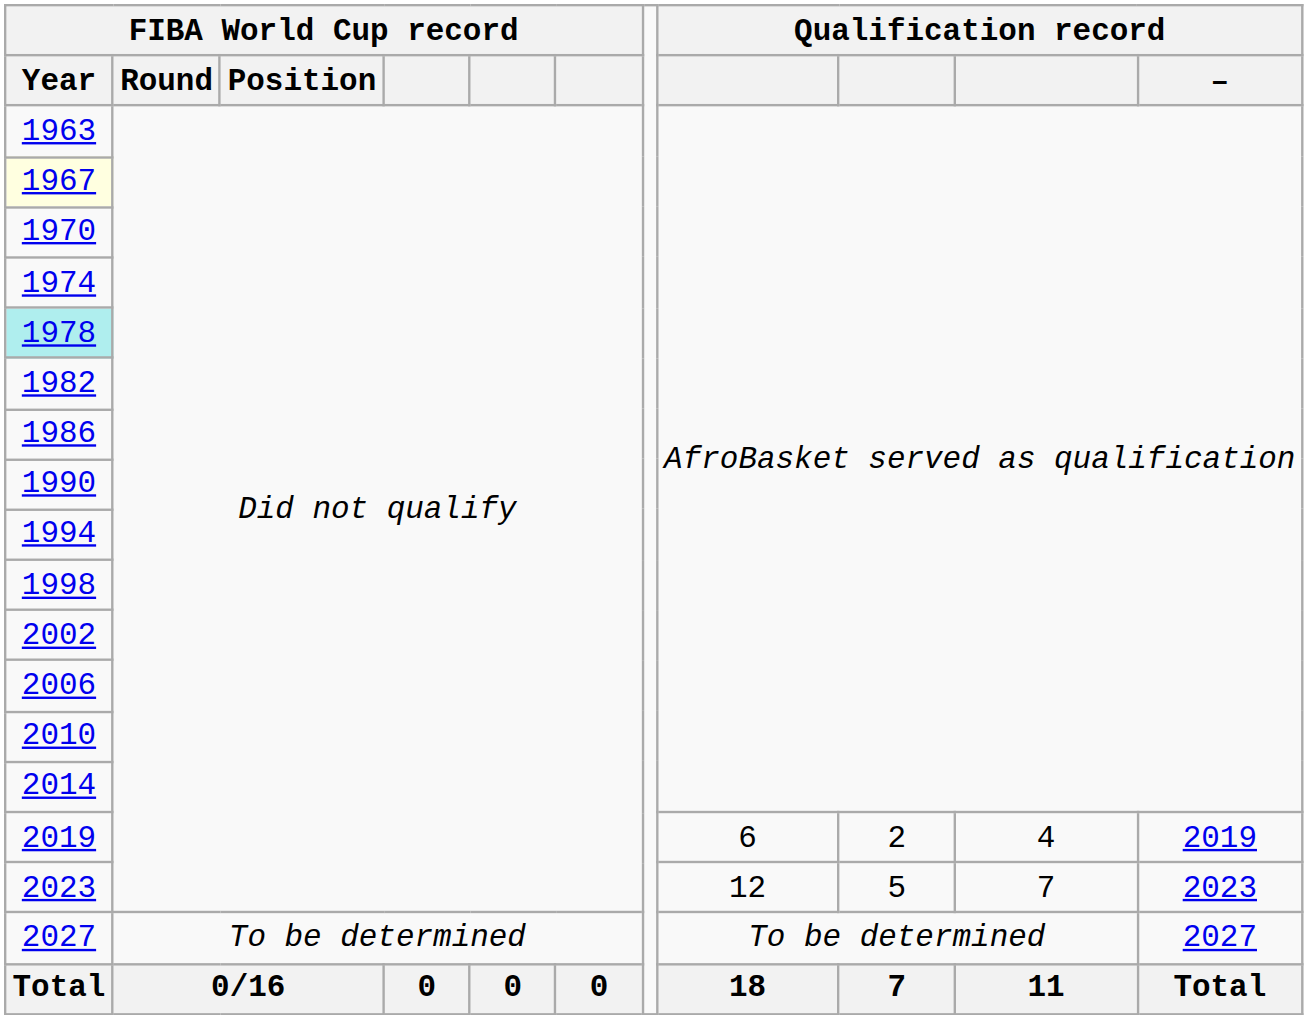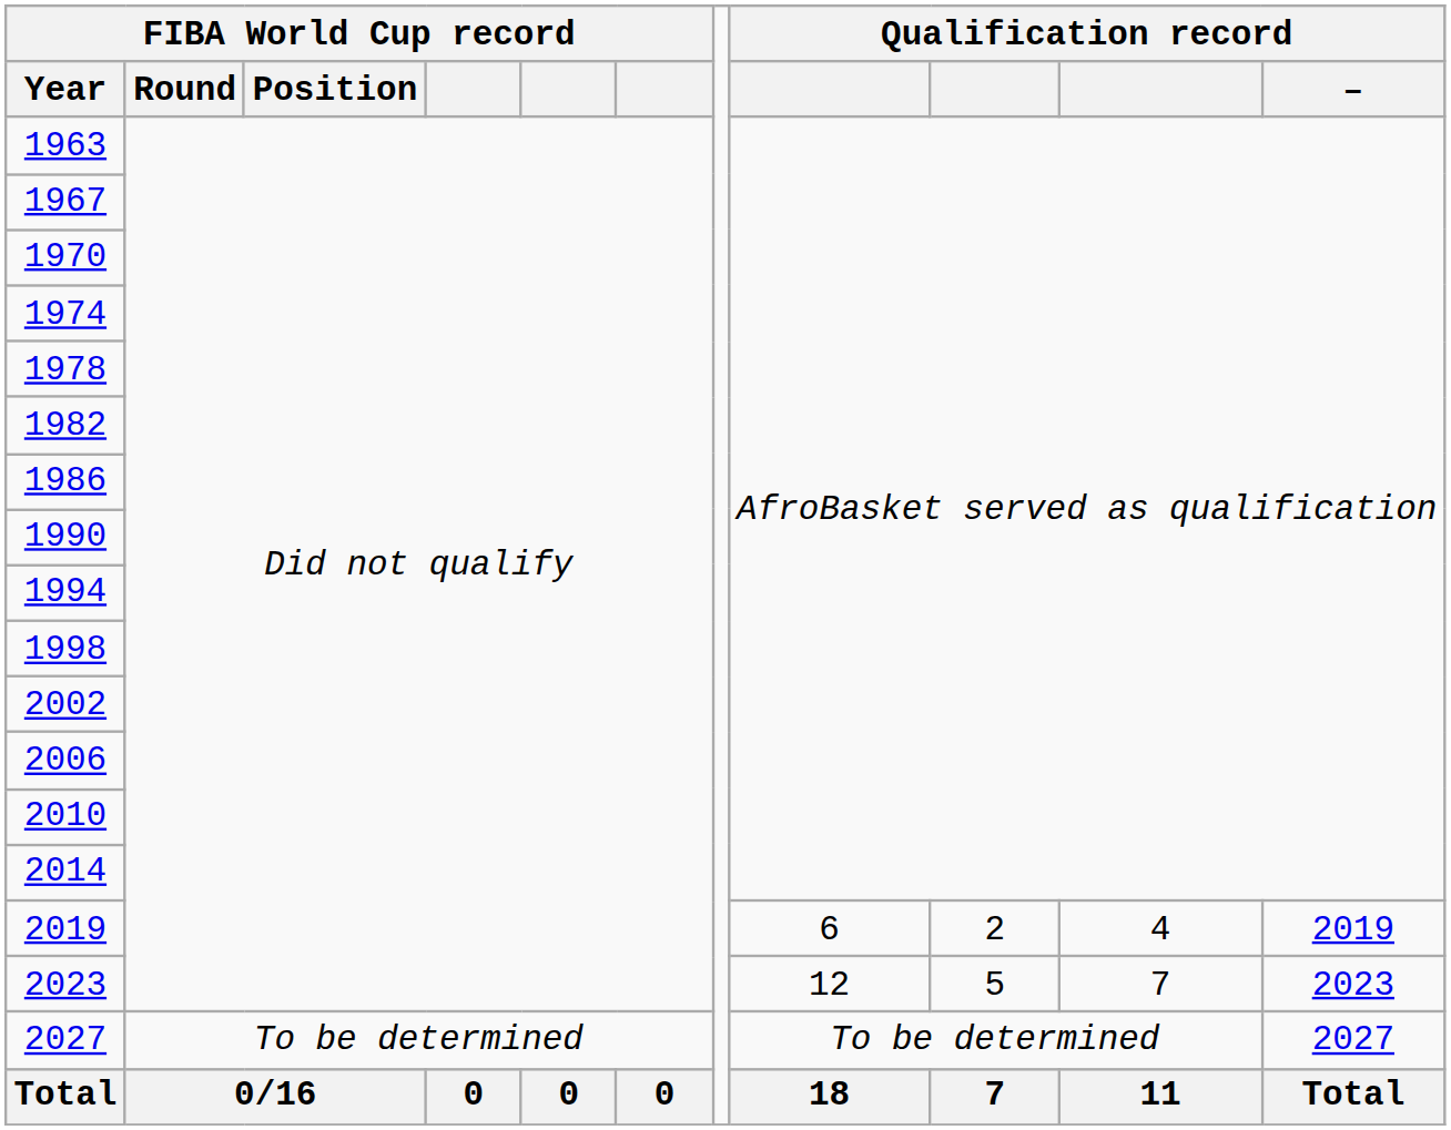1967 | FIBA World Cup record / Year: lightyellow background -> no background
1978 | FIBA World Cup record / Year: paleturquoise background -> no background
